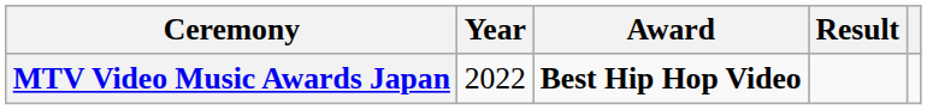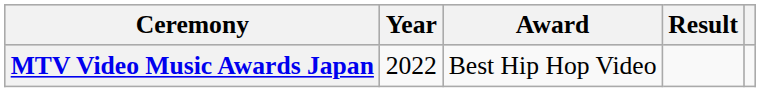MTV Video Music Awards Japan | Award: bold -> normal
